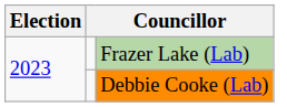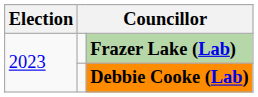Frazer Lake (Lab) | column 3: normal -> bold
Debbie Cooke (Lab) | column 3: normal -> bold
